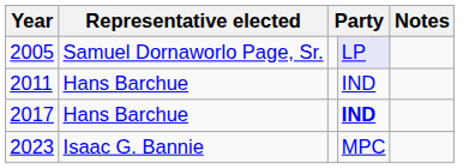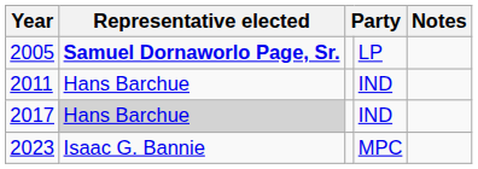2005 | Representative elected: normal -> bold
2005 | column 4: lavender background -> no background
2017 | Representative elected: no background -> lightgrey background
2017 | column 4: bold -> normal
